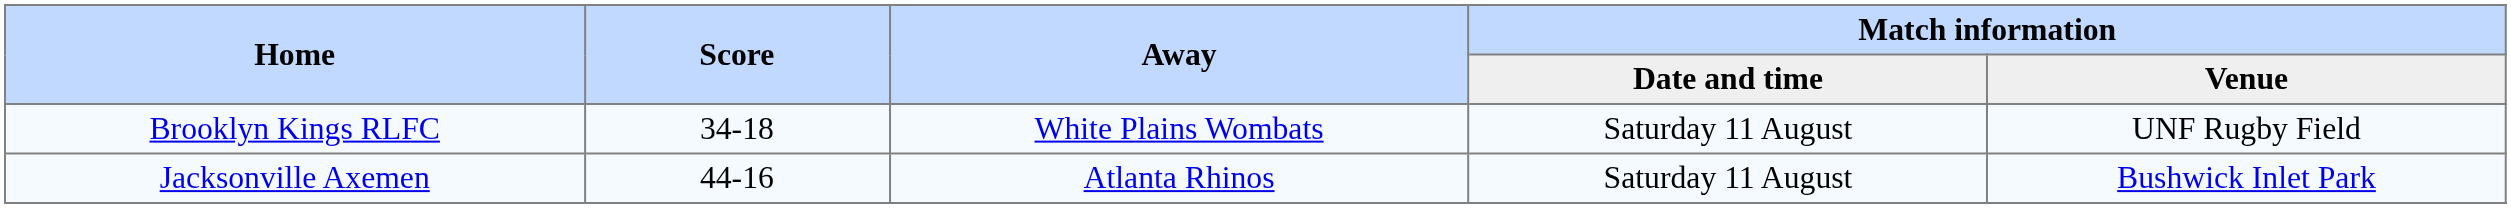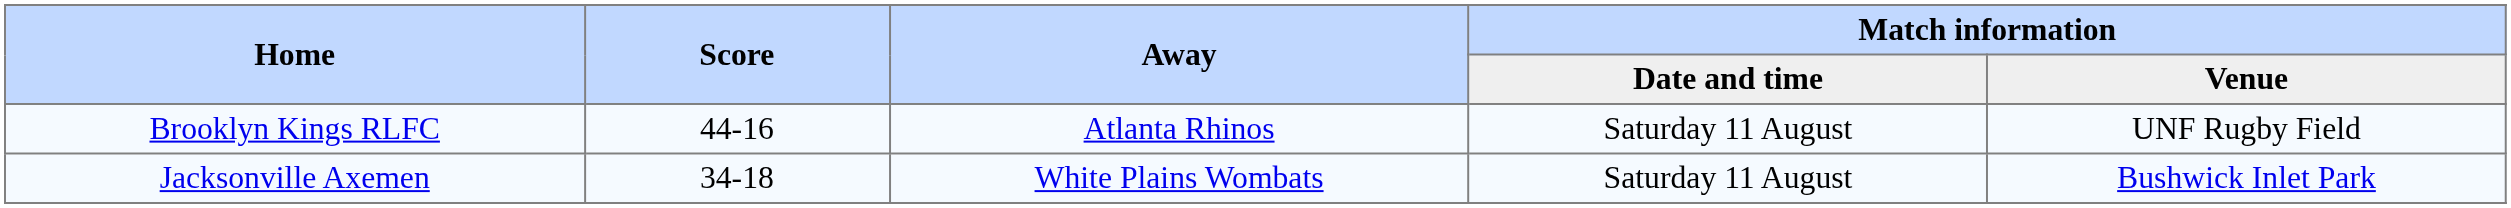Brooklyn Kings RLFC | Score: 34-18 -> 44-16
Brooklyn Kings RLFC | Away: White Plains Wombats -> Atlanta Rhinos
Jacksonville Axemen | Score: 44-16 -> 34-18
Jacksonville Axemen | Away: Atlanta Rhinos -> White Plains Wombats
